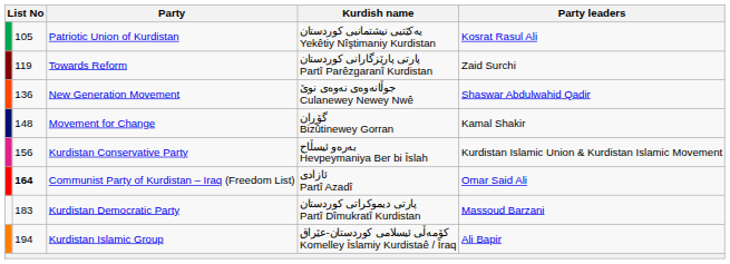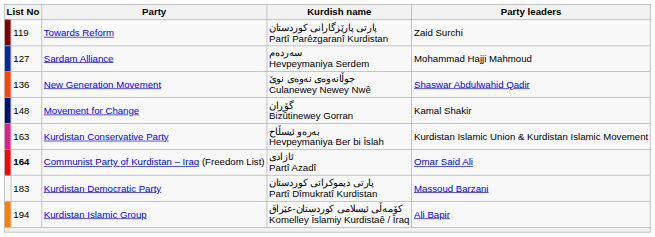- row: 105 | Patriotic Union of Kurdistan | یەکێتیی نیشتمانیی کوردستان Yekêtiy Nîştimaniy Kurdistan | Kosrat Rasul Ali
+ row: 127 | Sardam Alliance | سەردەم Hevpeymaniya Serdem | Mohammad Hajji Mahmoud
Kurdistan Conservative Party | column 2: 156 -> 163
